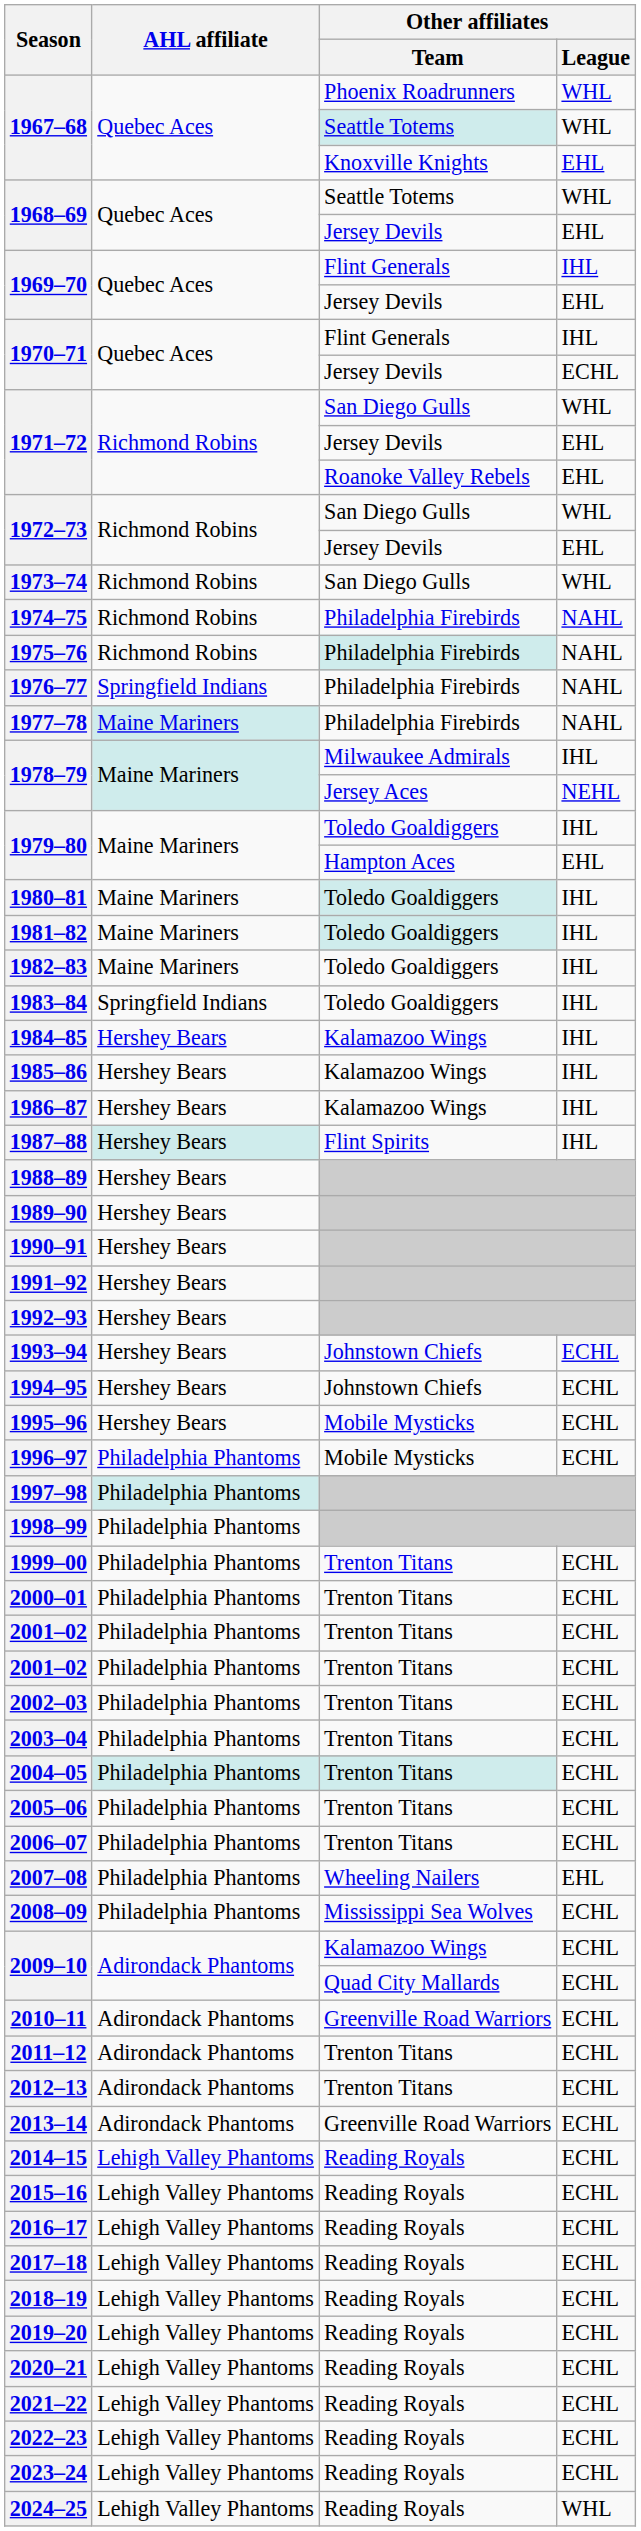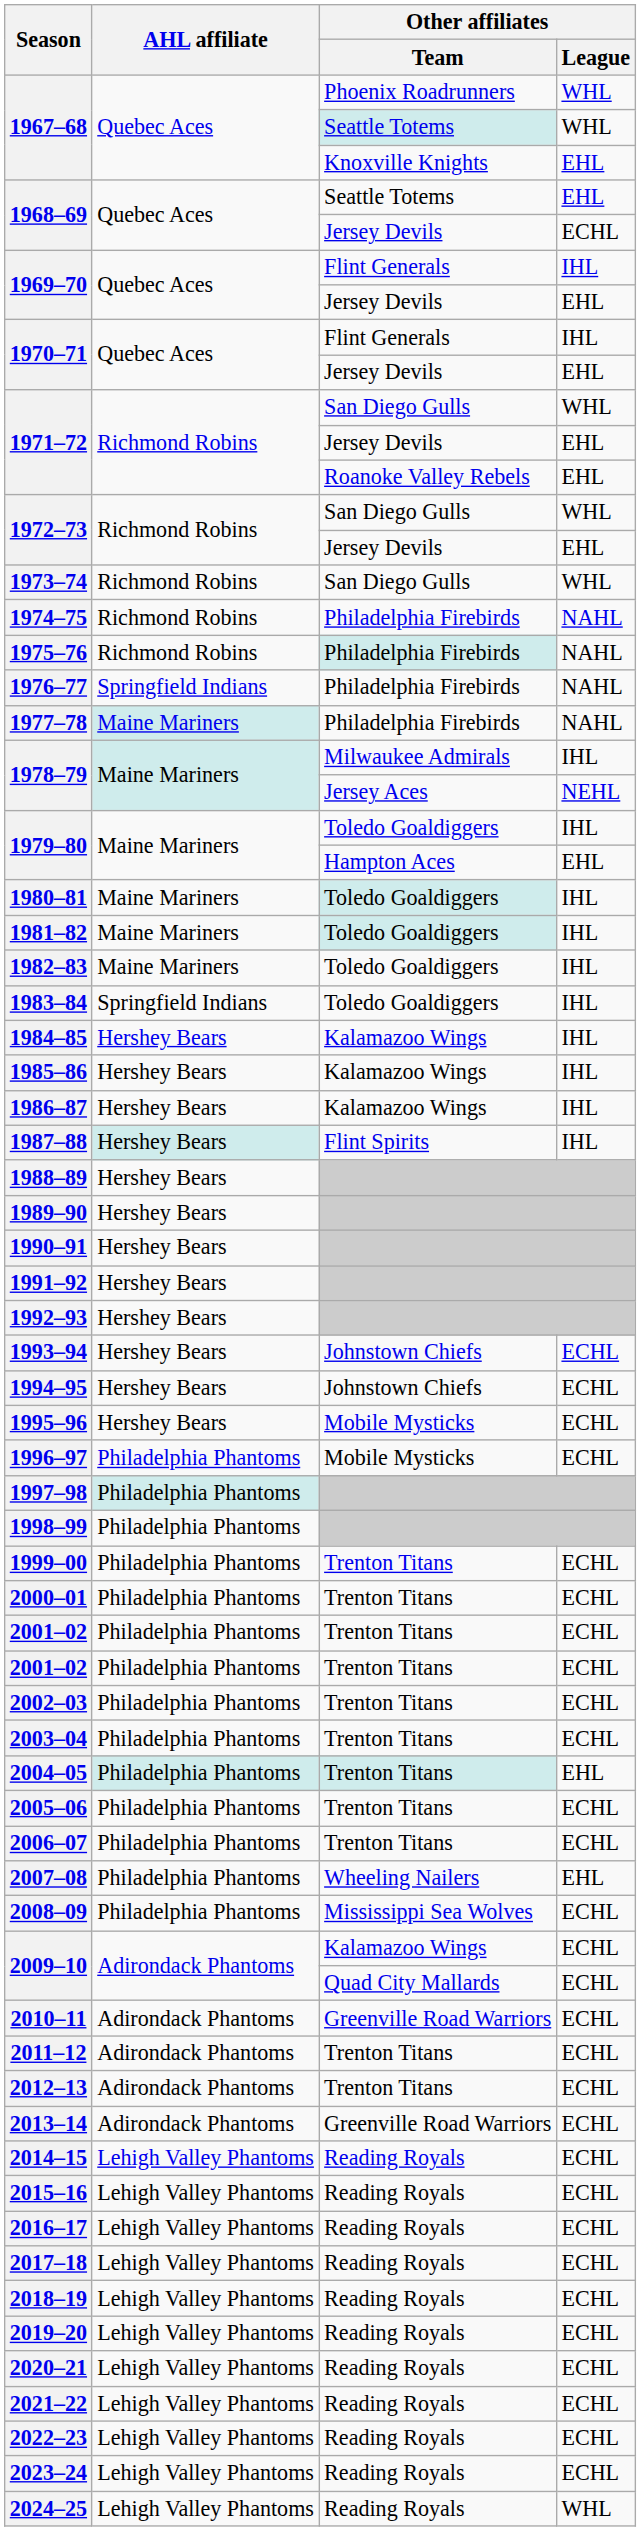1968–69 / Seattle Totems | Other affiliates / League: WHL -> EHL
1968–69 / Jersey Devils | Other affiliates / League: EHL -> ECHL
1970–71 / Jersey Devils | Other affiliates / League: ECHL -> EHL
2004–05 | Other affiliates / League: ECHL -> EHL
